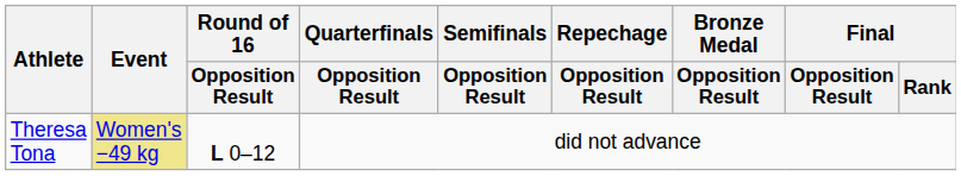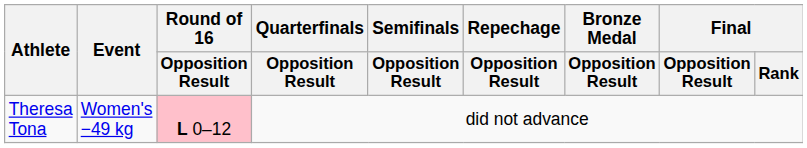Theresa Tona | Event: khaki background -> no background
Theresa Tona | Round of 16 / Opposition Result: no background -> pink background
